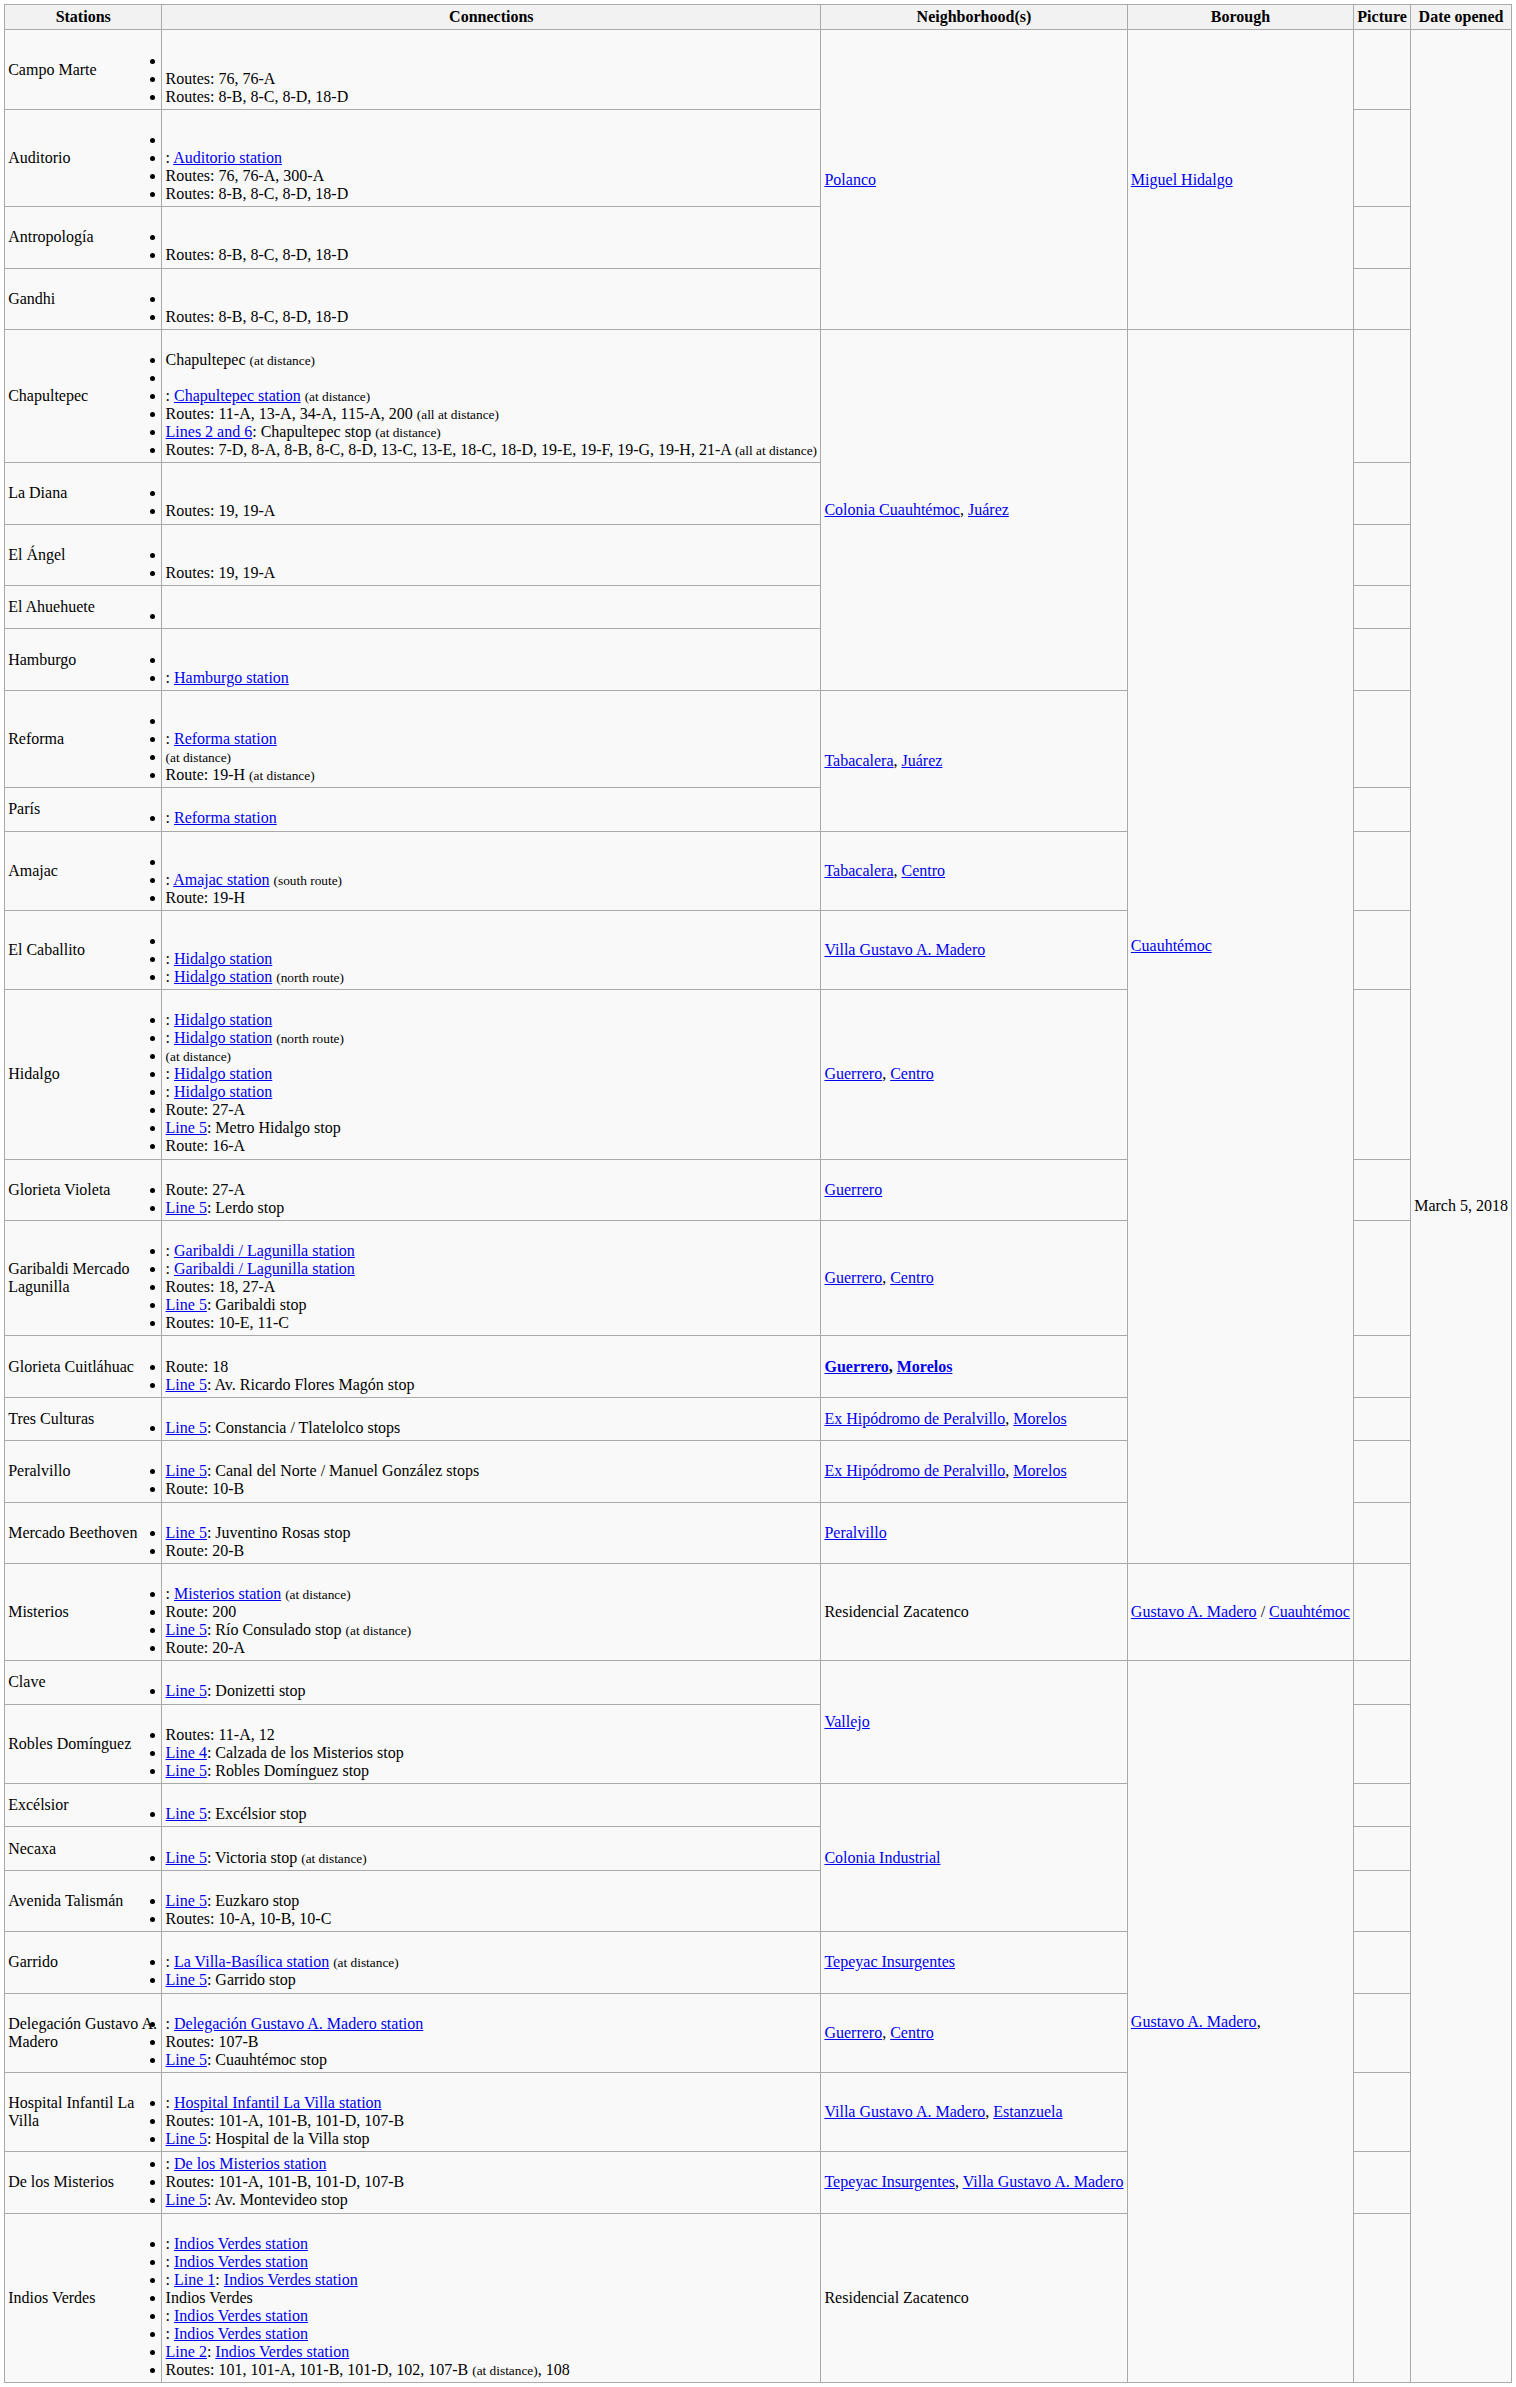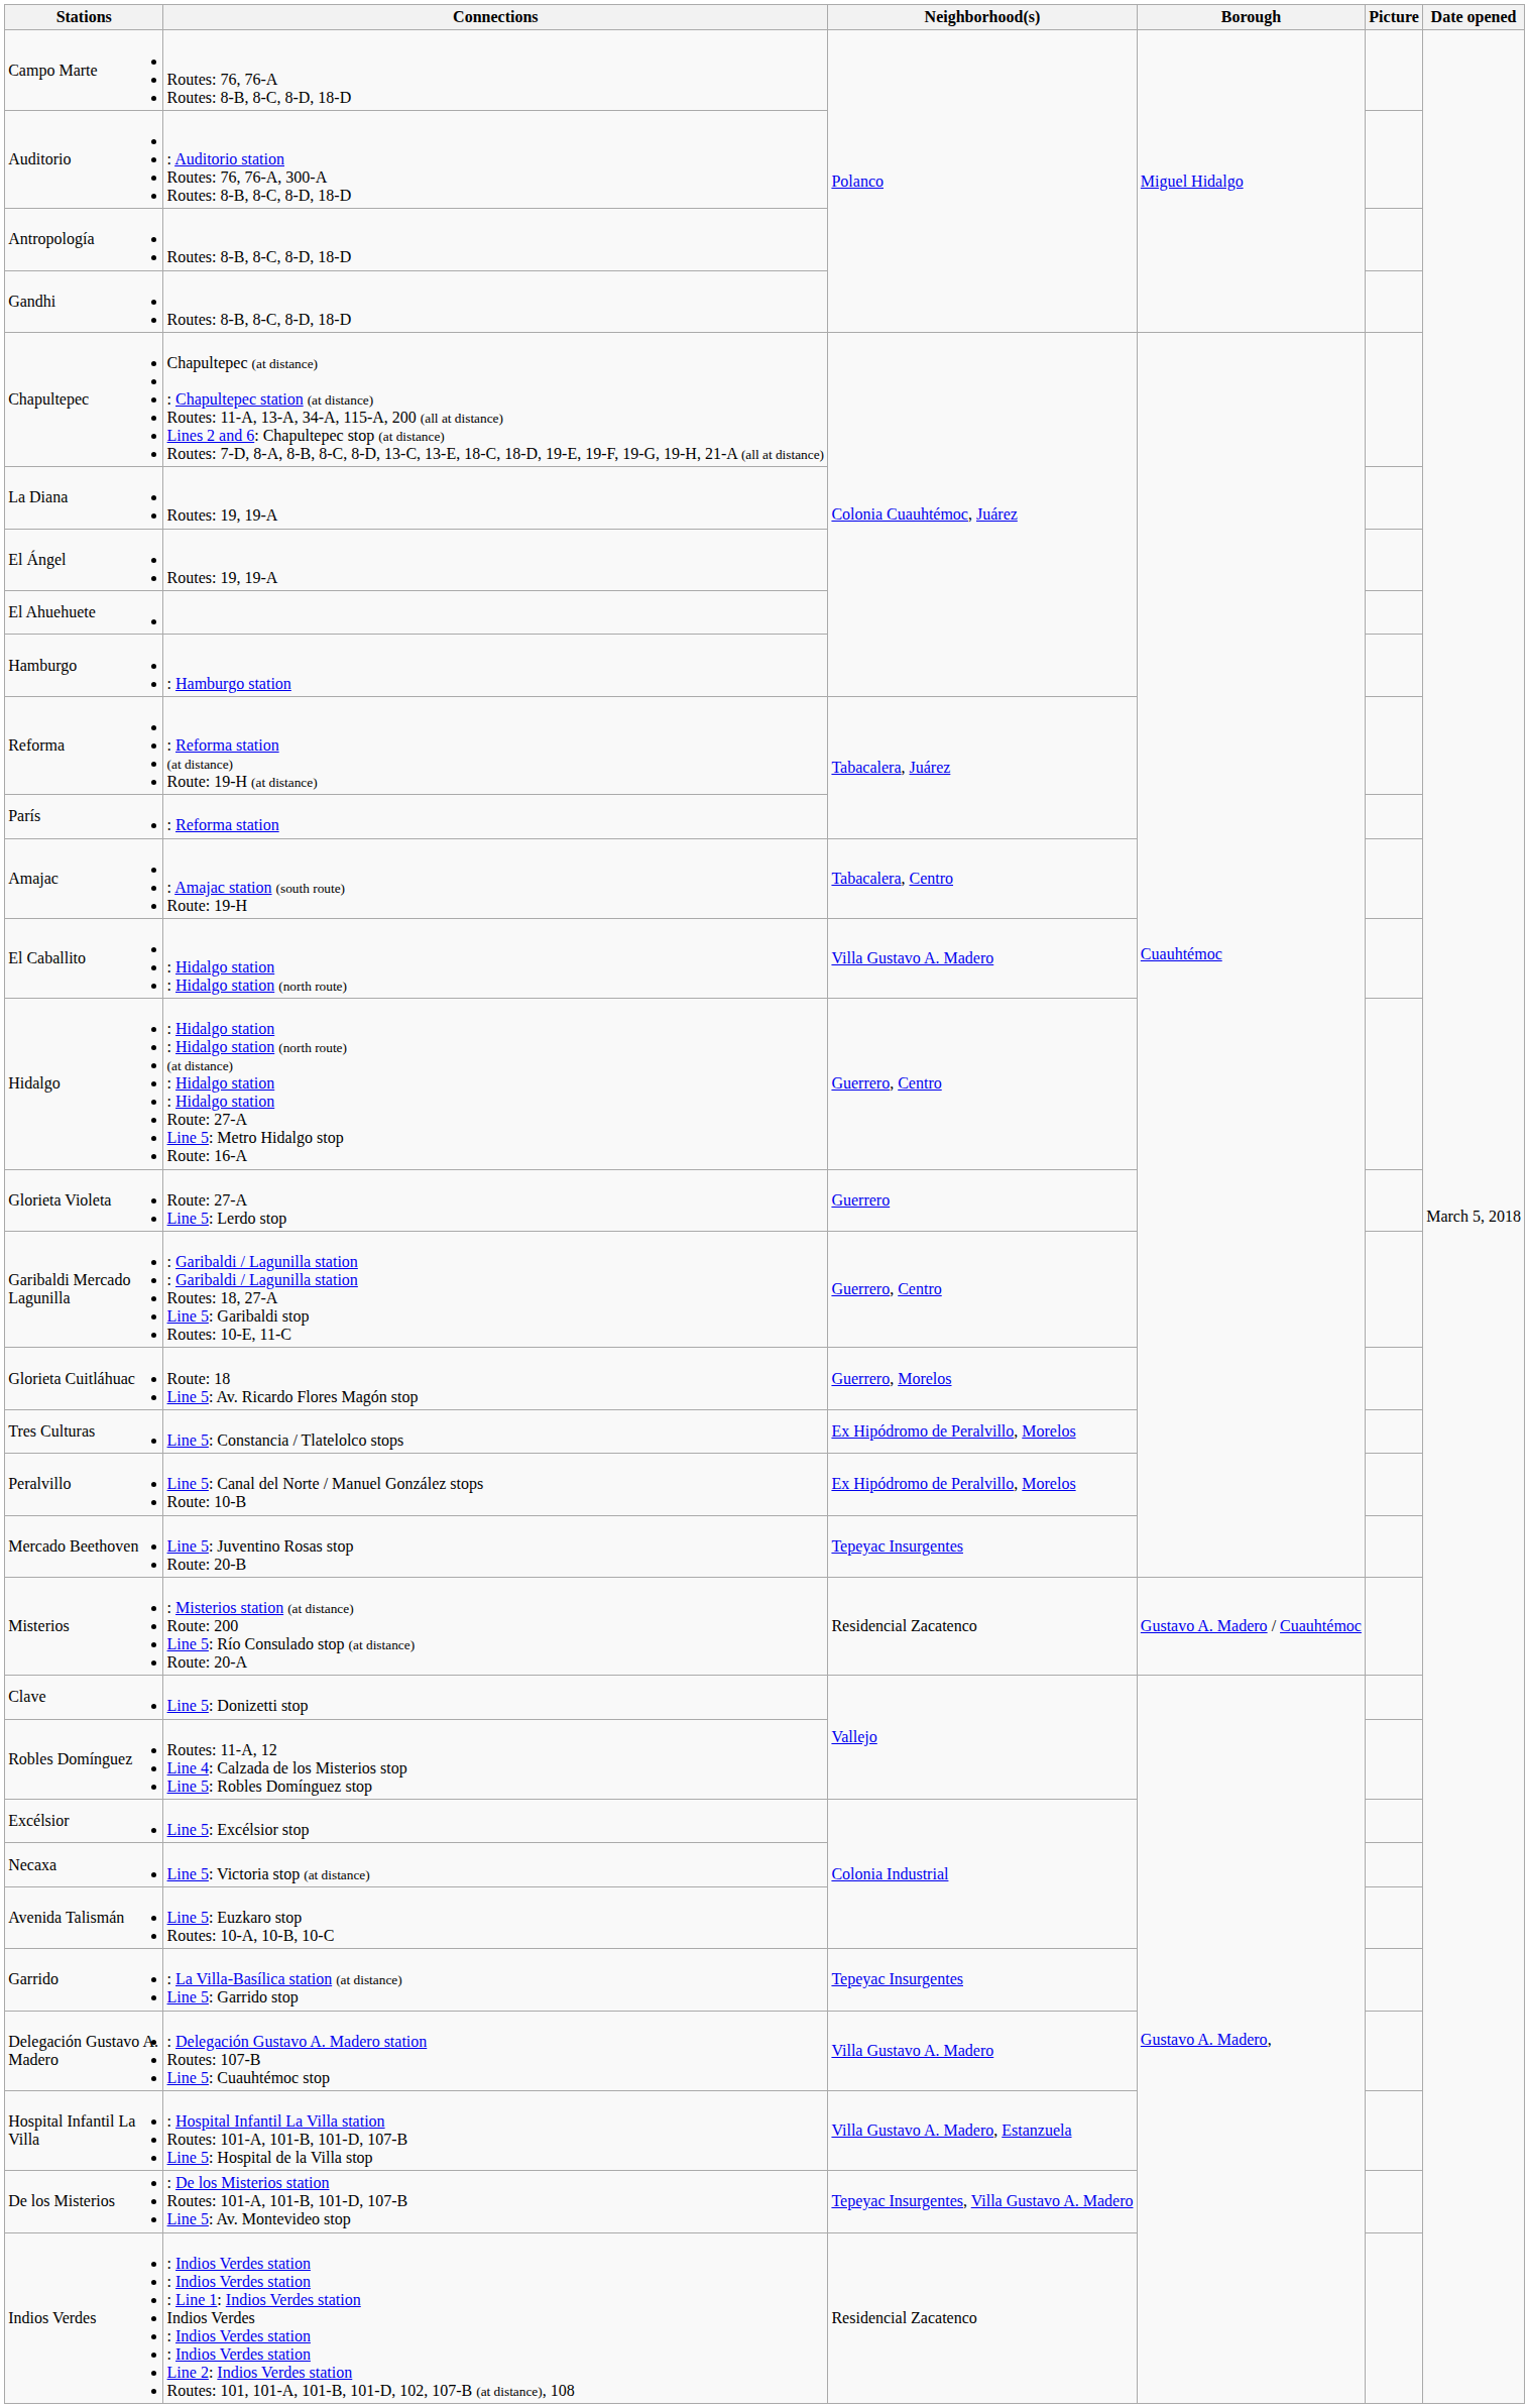Glorieta Cuitláhuac | Neighborhood(s): bold -> normal
Mercado Beethoven | Neighborhood(s): Peralvillo -> Tepeyac Insurgentes
Delegación Gustavo A. Madero | Neighborhood(s): Guerrero, Centro -> Villa Gustavo A. Madero
